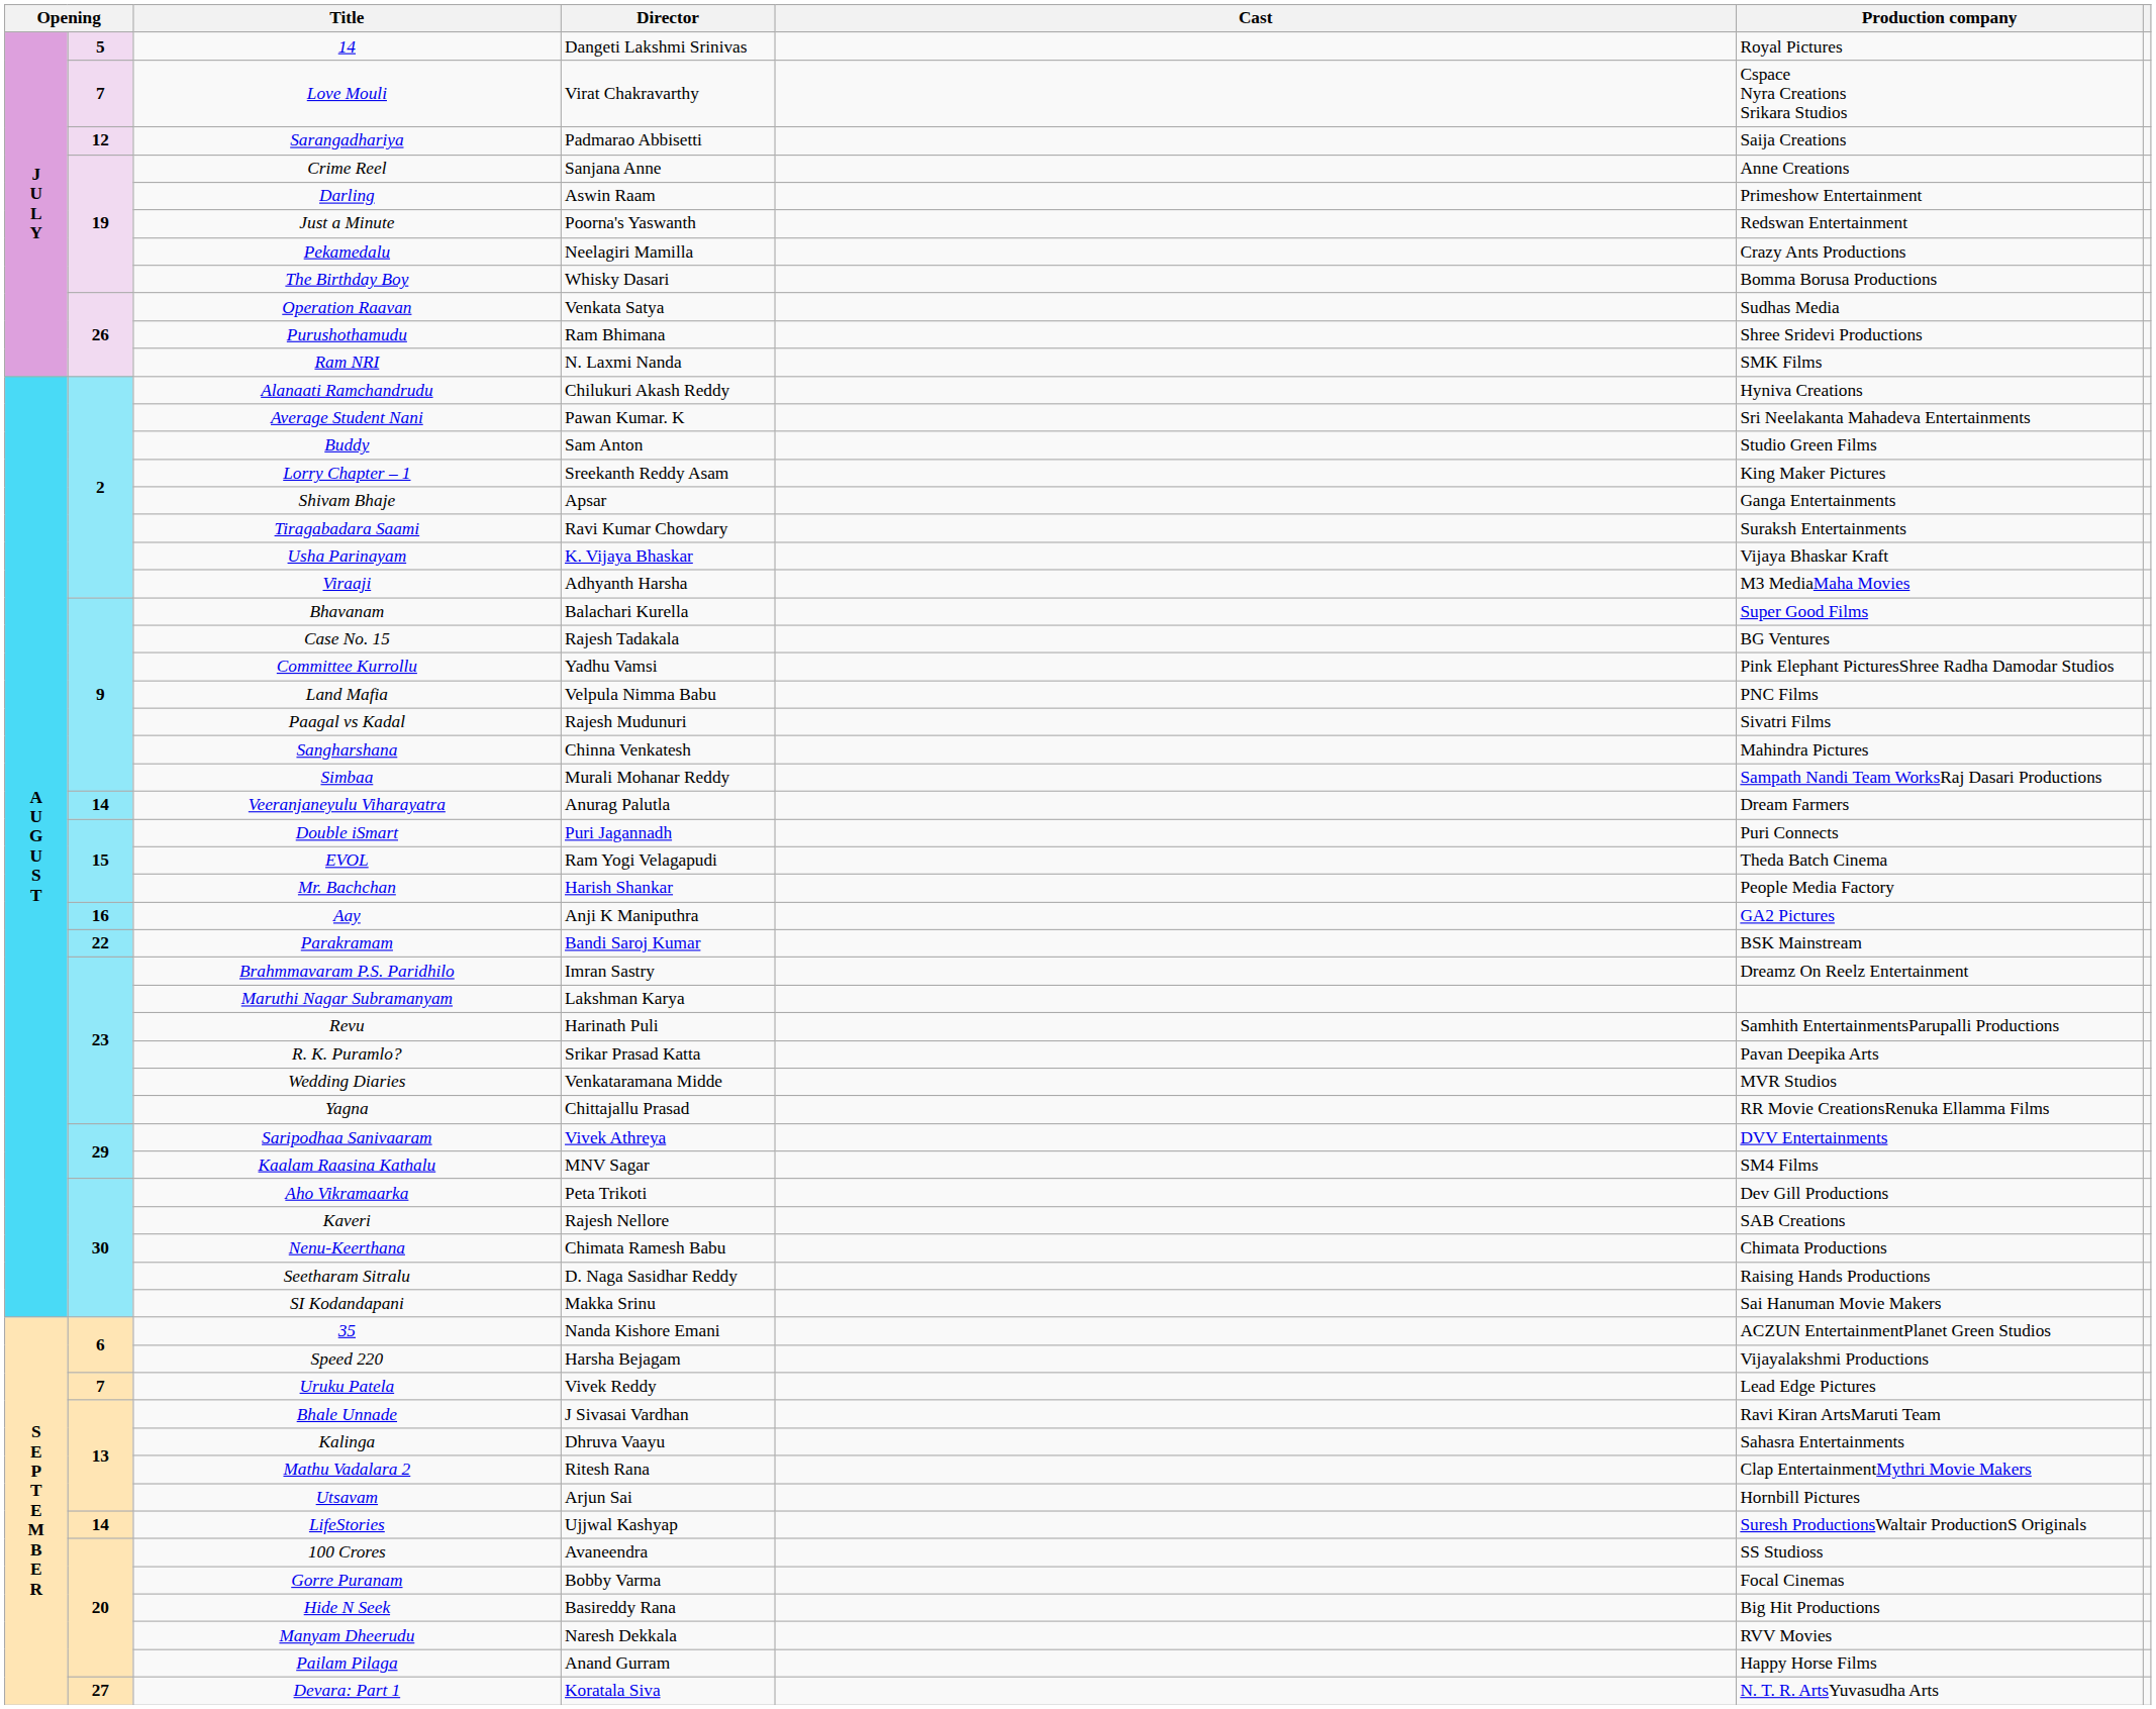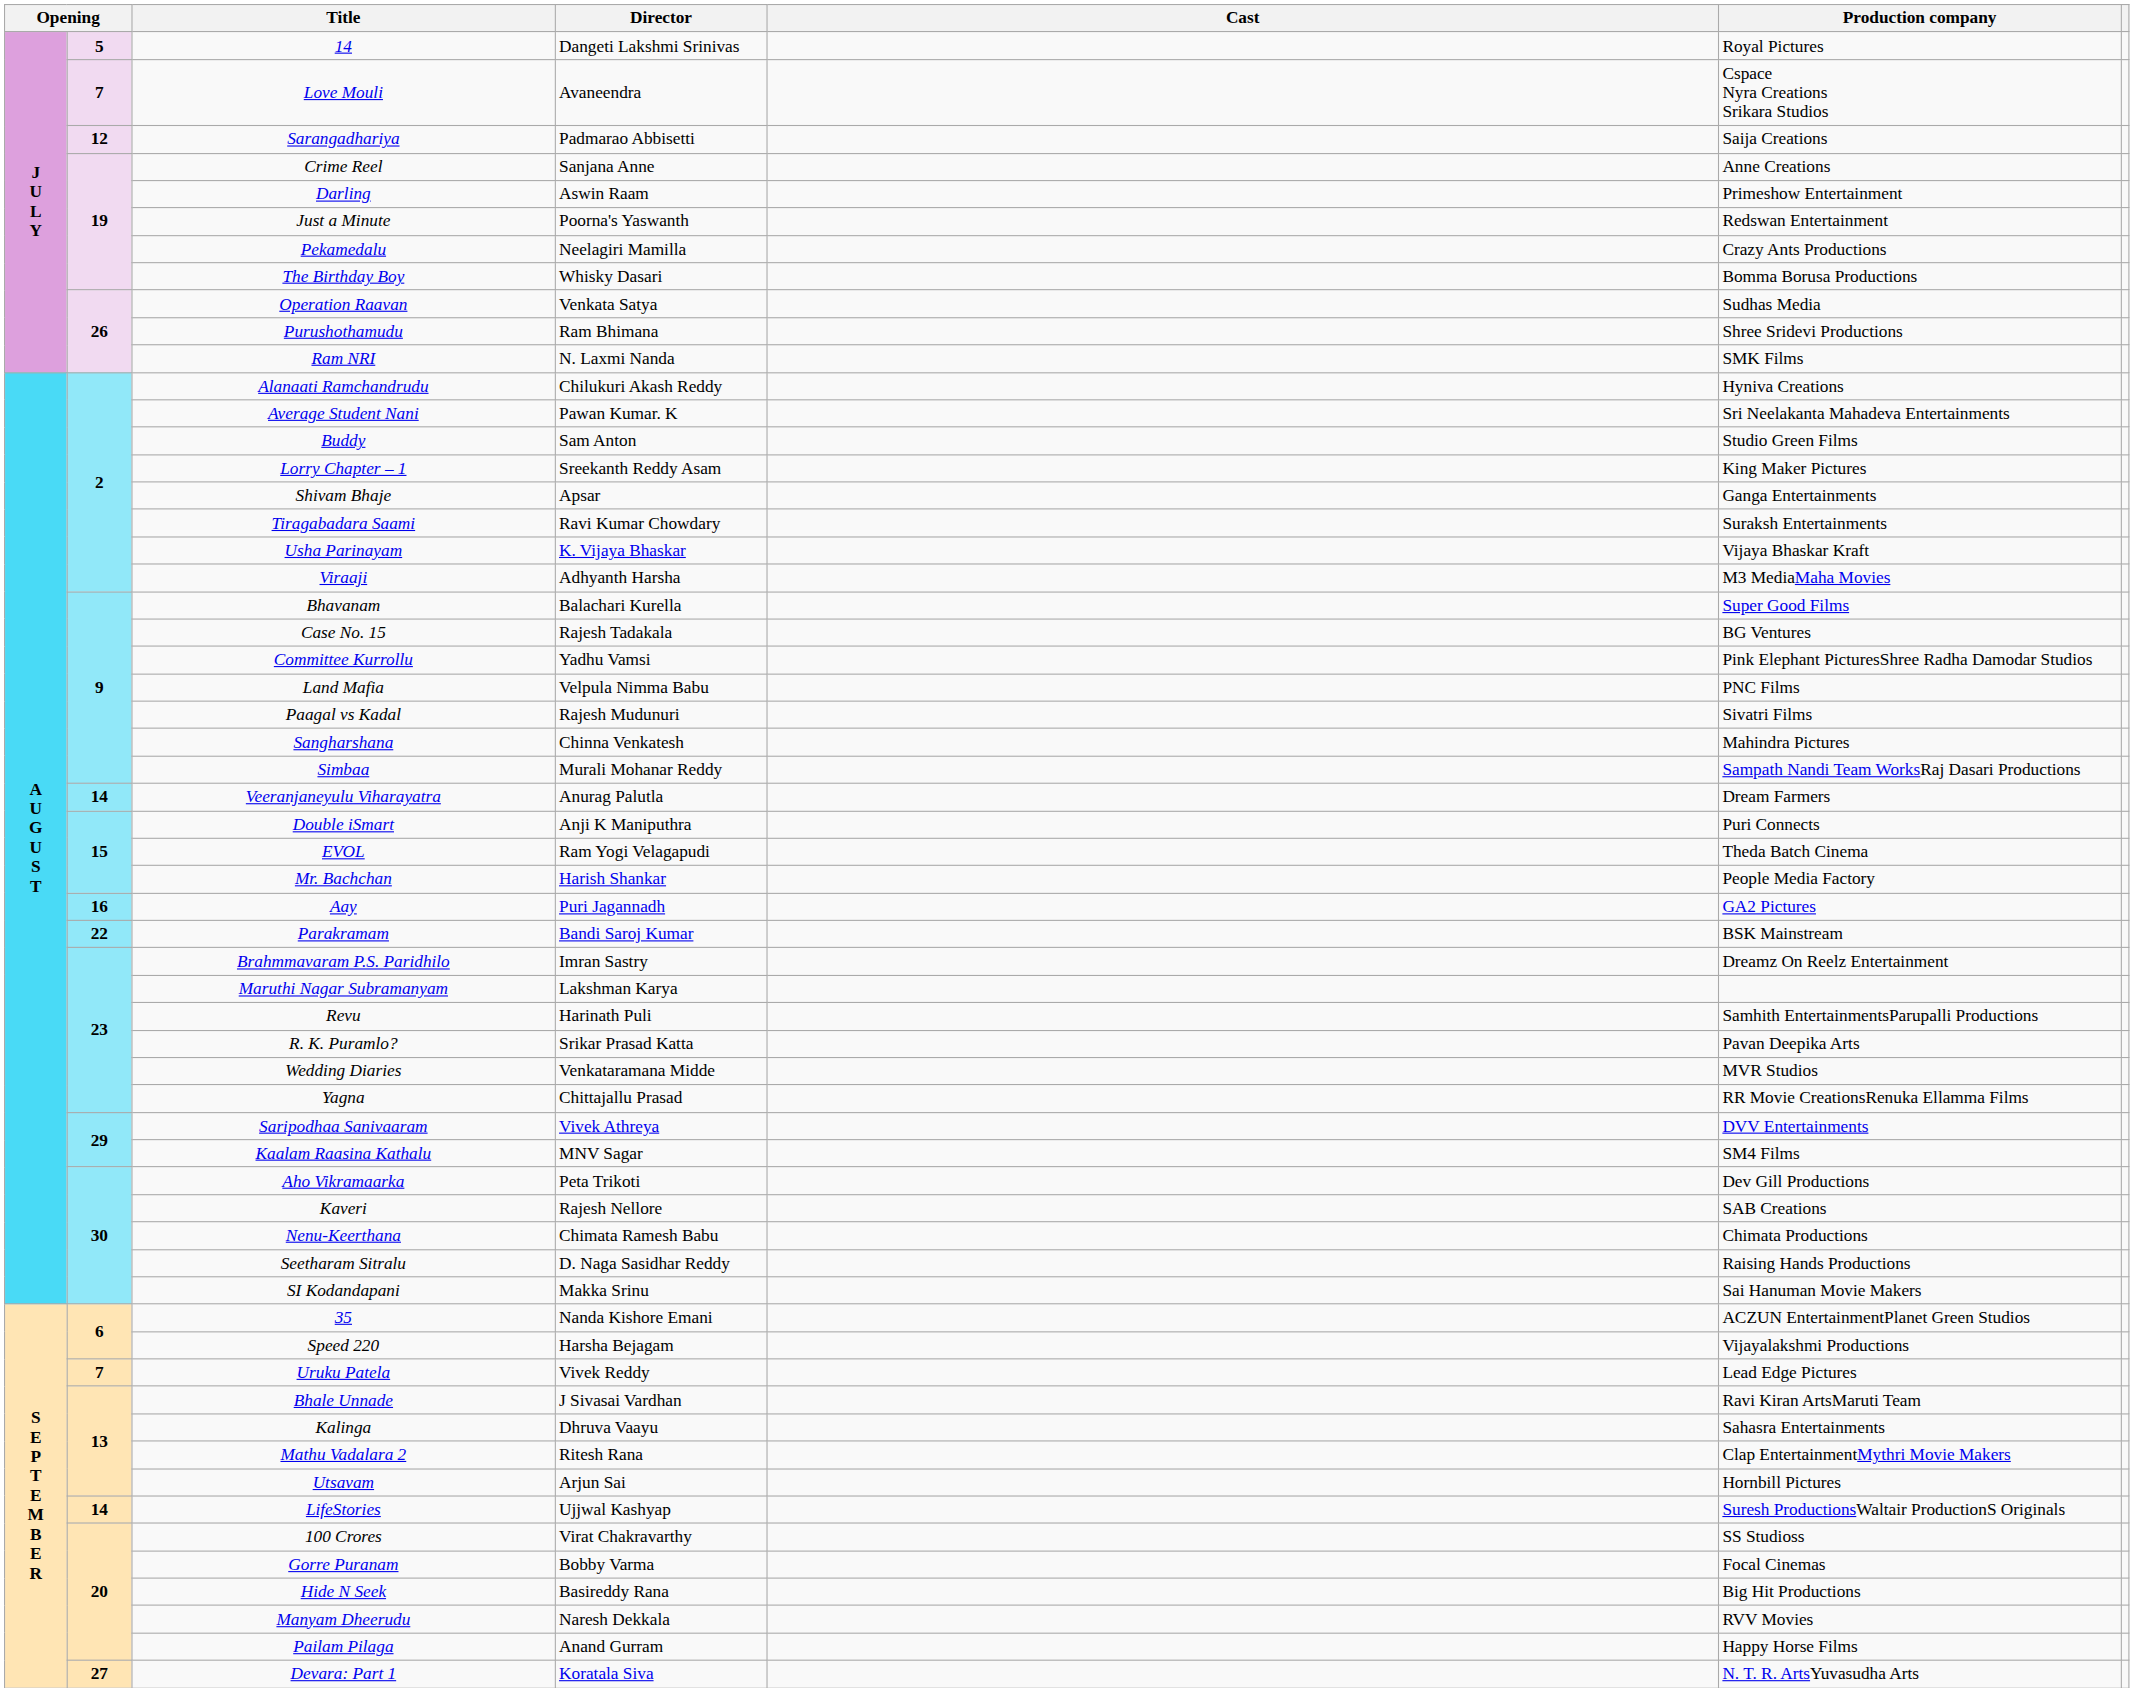Love Mouli | Director: Virat Chakravarthy -> Avaneendra
Double iSmart | Director: Puri Jagannadh -> Anji K Maniputhra
Aay | Director: Anji K Maniputhra -> Puri Jagannadh
100 Crores | Director: Avaneendra -> Virat Chakravarthy
